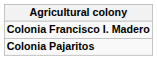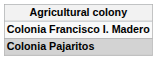row 3 | column 1: no background -> lightgrey background
